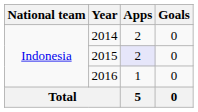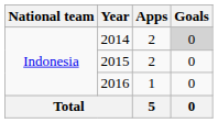2014 | Goals: no background -> lightgrey background
2015 | Apps: lavender background -> no background
